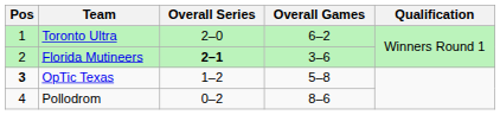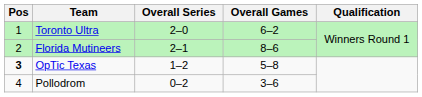Florida Mutineers | Overall Series: bold -> normal
Florida Mutineers | Overall Games: 3–6 -> 8–6
Pollodrom | Overall Games: 8–6 -> 3–6
